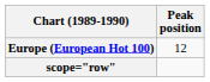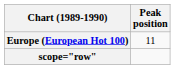Europe (European Hot 100) | Peak position: 12 -> 11
